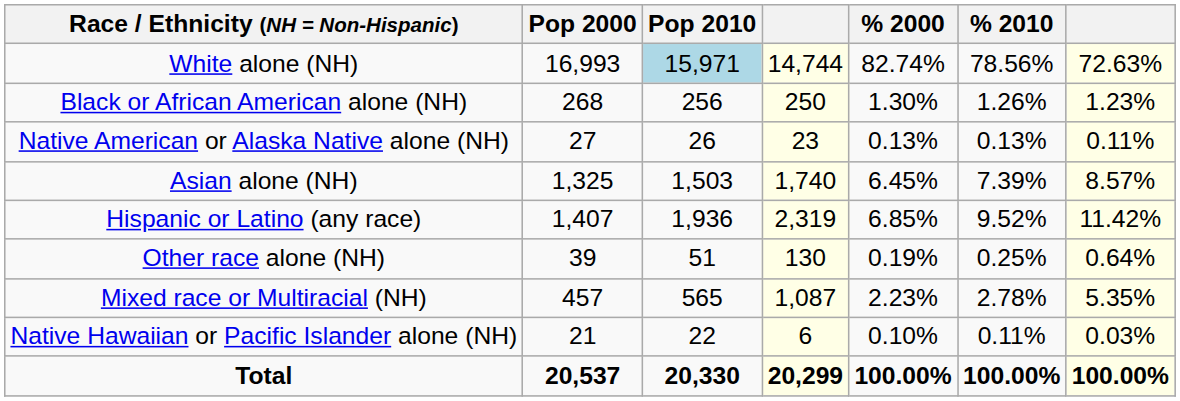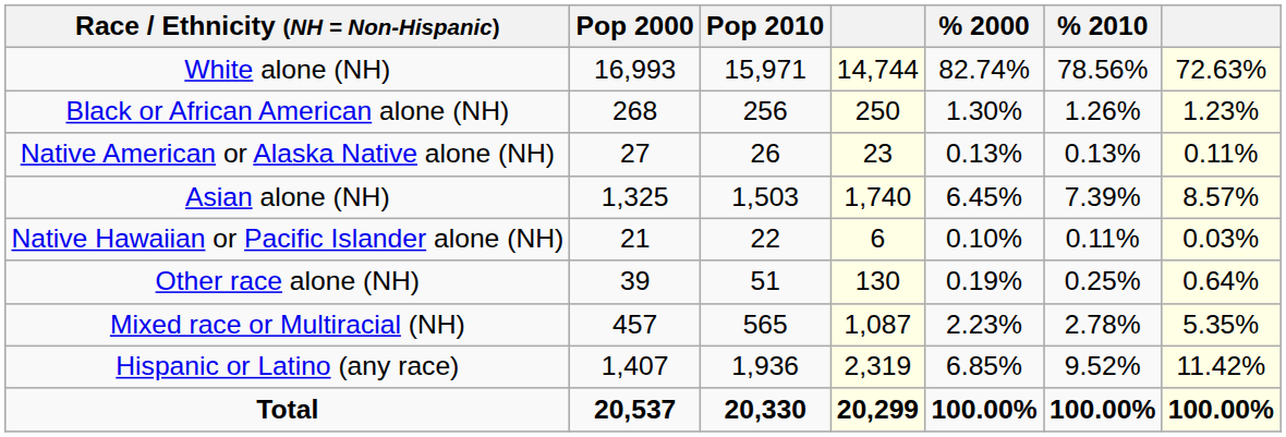White alone (NH) | Pop 2010: lightblue background -> no background
rows swapped: Native Hawaiian or Pacific Islander alone (NH) <-> Hispanic or Latino (any race)
